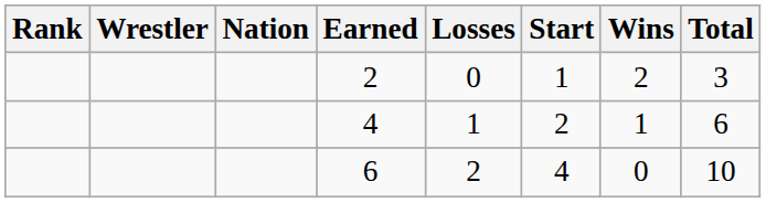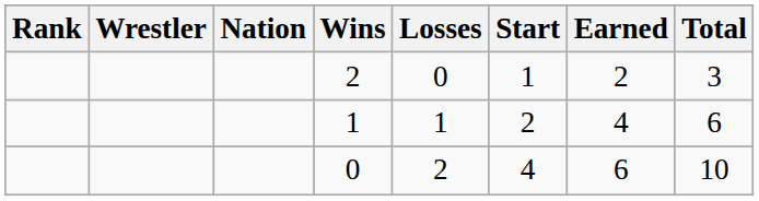columns swapped: Wins <-> Earned
